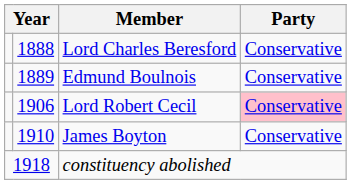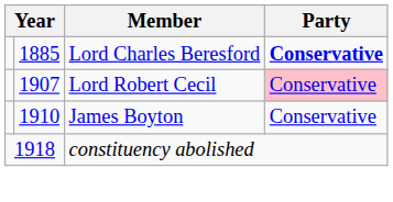Lord Charles Beresford | column 2: 1888 -> 1885
Lord Charles Beresford | Party: normal -> bold
- row: 1889 | Edmund Boulnois | Conservative
Lord Robert Cecil | column 2: 1906 -> 1907
